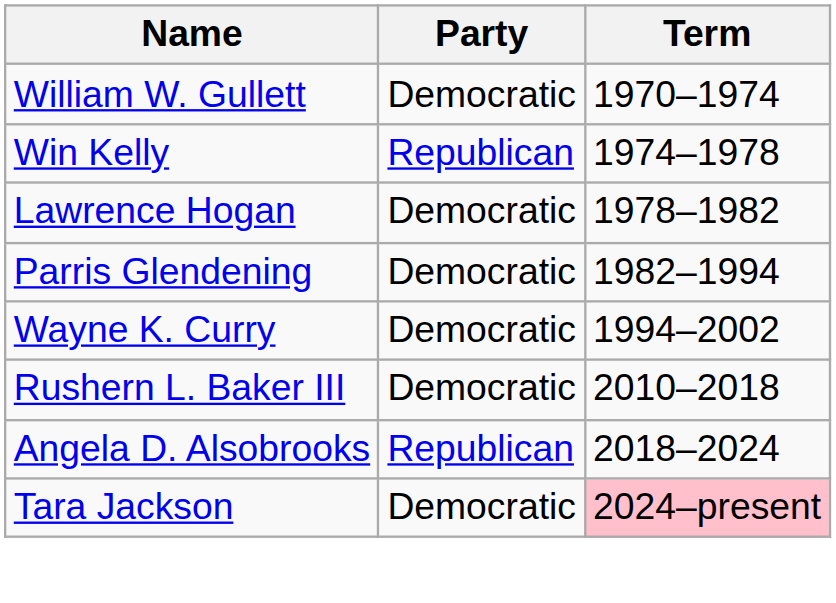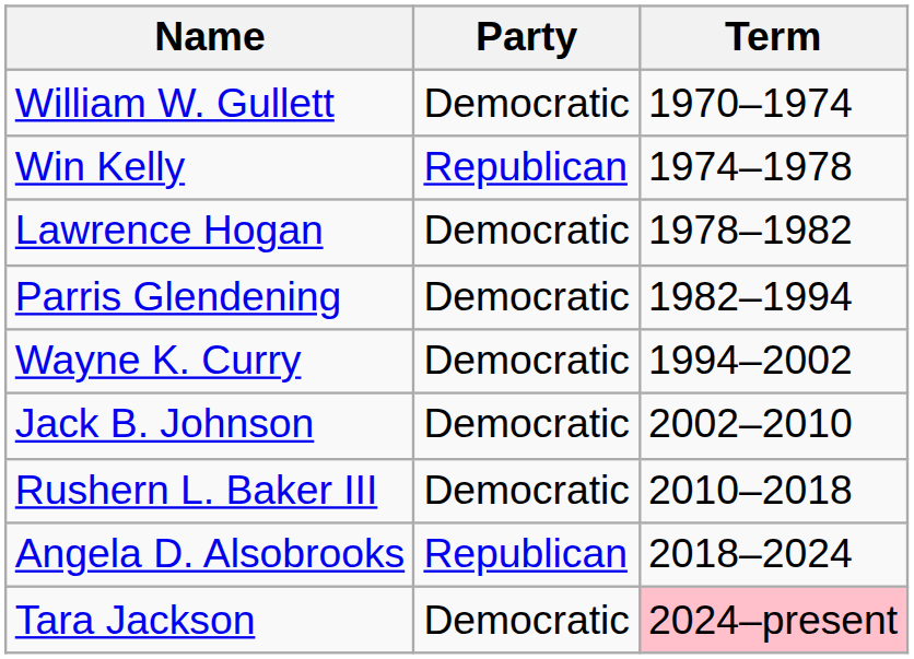+ row: Jack B. Johnson | Democratic | 2002–2010
